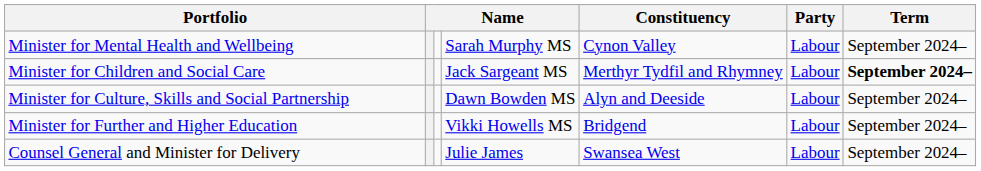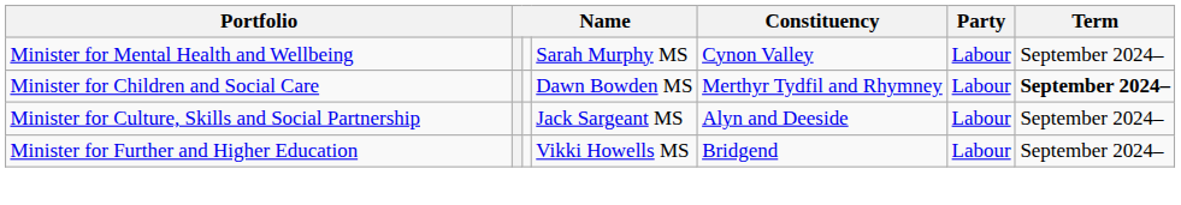Minister for Children and Social Care | column 4: Jack Sargeant MS -> Dawn Bowden MS
Minister for Culture, Skills and Social Partnership | column 4: Dawn Bowden MS -> Jack Sargeant MS
- row: Counsel General and Minister for Delivery | Julie James | Swansea West | Labour | September 2024–
